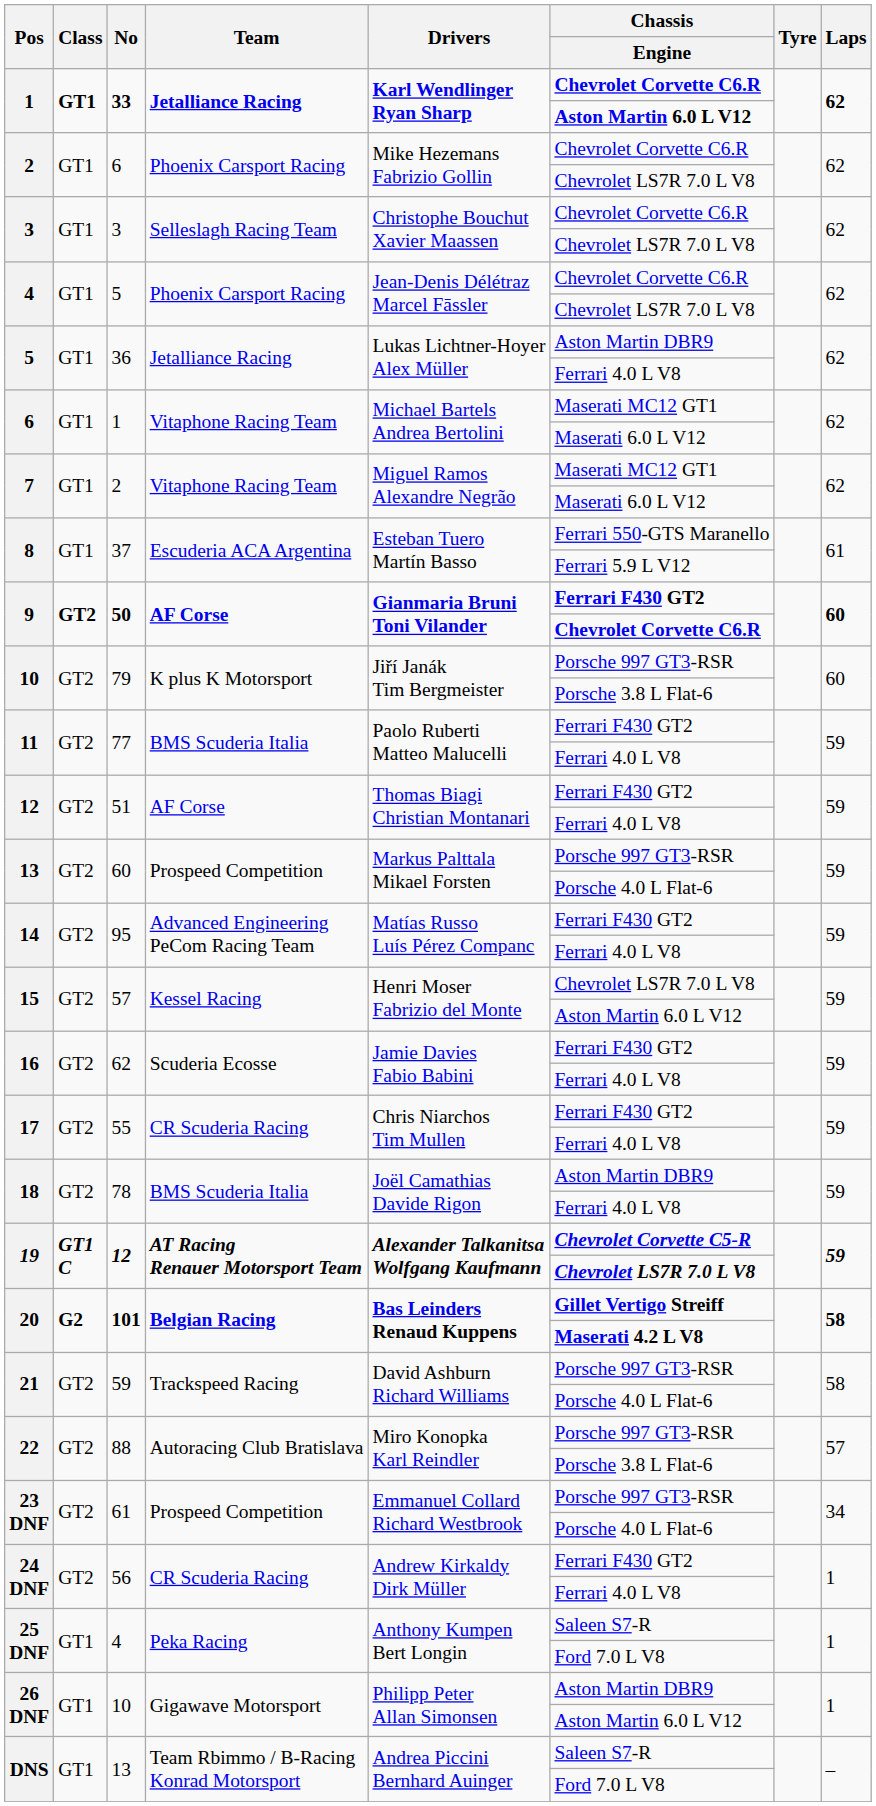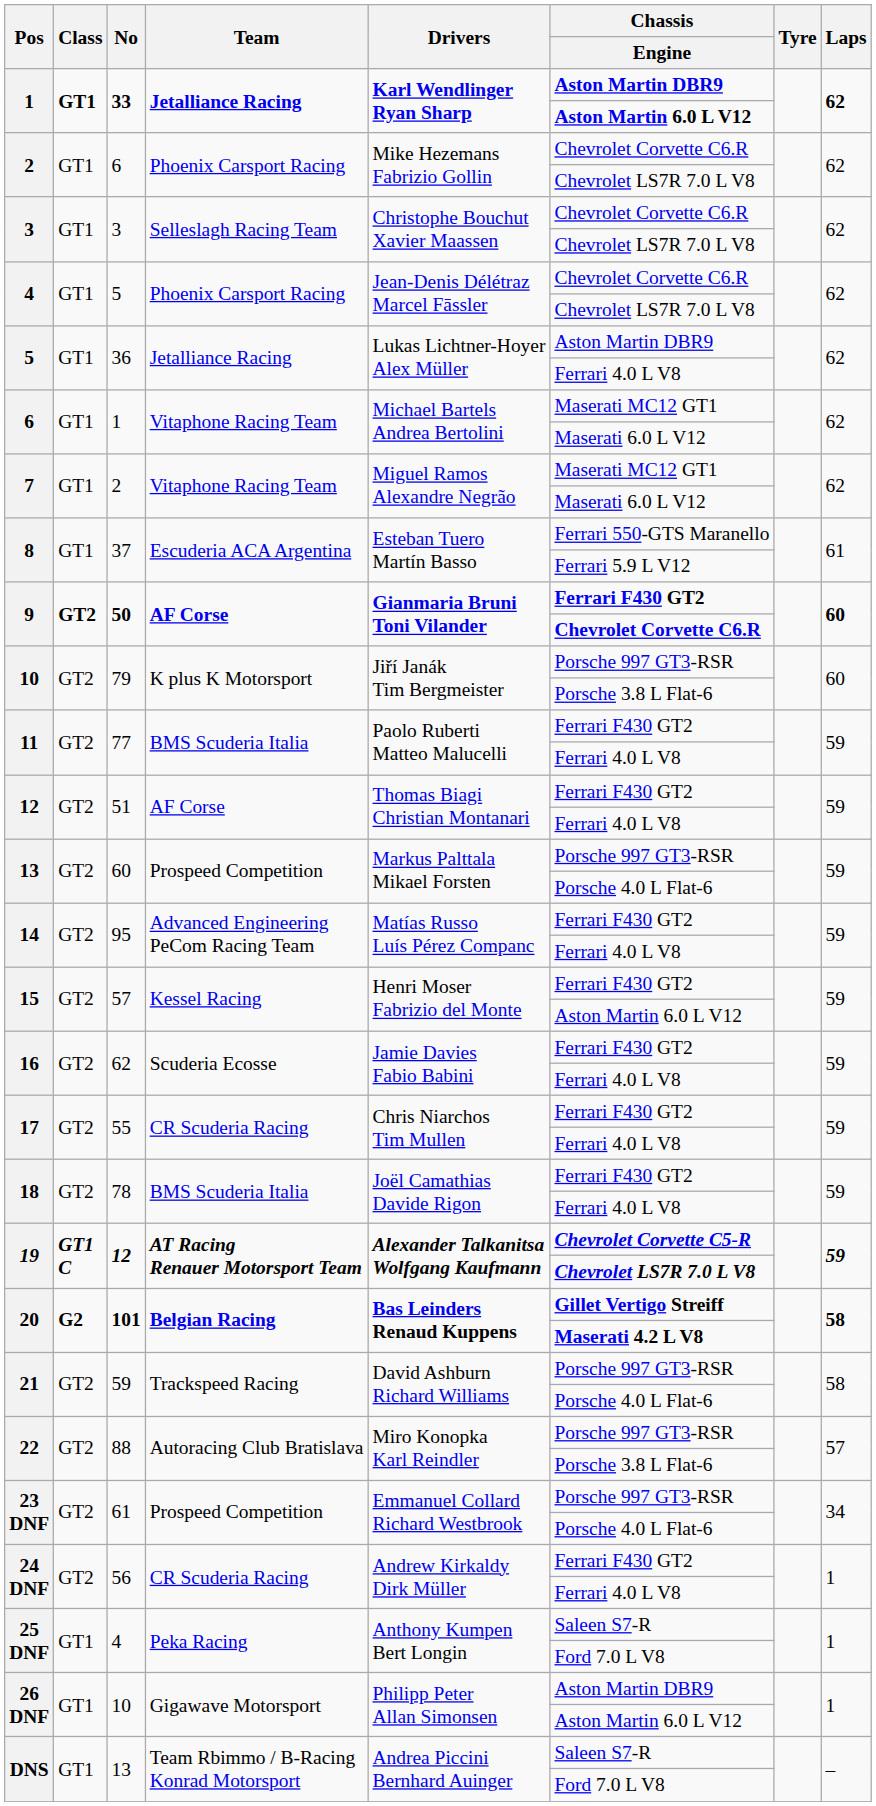row 3 | Chassis / Engine: Chevrolet Corvette C6.R -> Aston Martin DBR9
row 31 | Chassis / Engine: Chevrolet LS7R 7.0 L V8 -> Ferrari F430 GT2
row 37 | Chassis / Engine: Aston Martin DBR9 -> Ferrari F430 GT2
